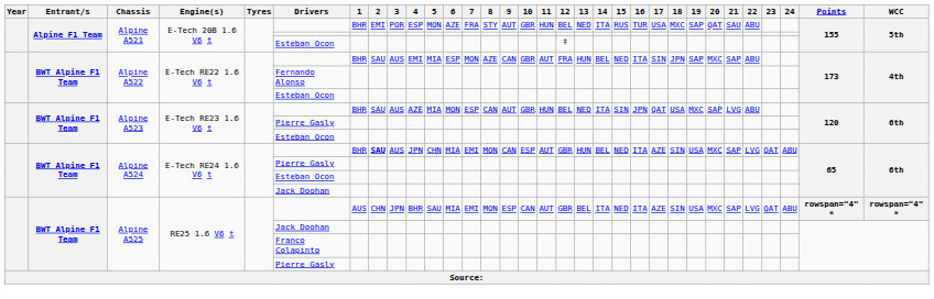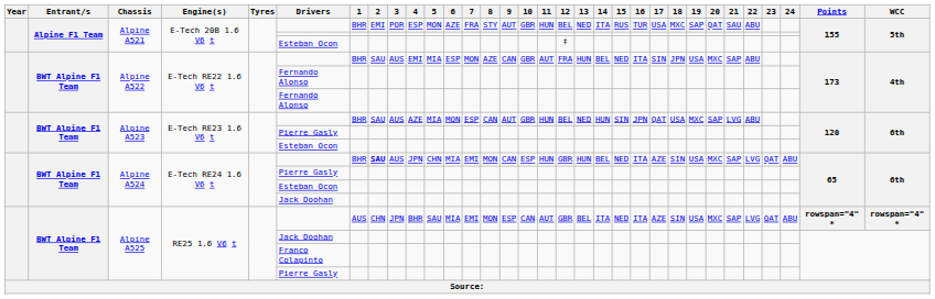row 5 | 19: SAP -> USA
row 7 | Drivers: Esteban Ocon -> Fernando Alonso
row 8 | 14: ITA -> HUN
row 11 | 11: AUT -> HUN
